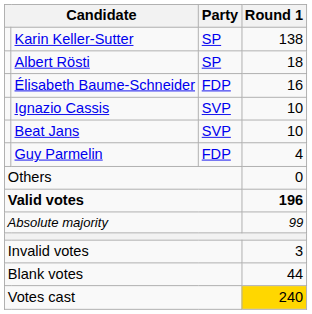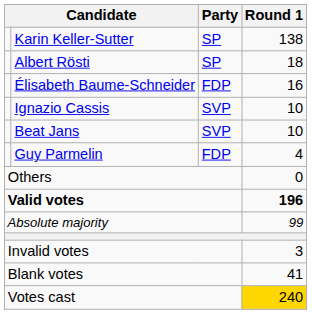Blank votes | Round 1: 44 -> 41
